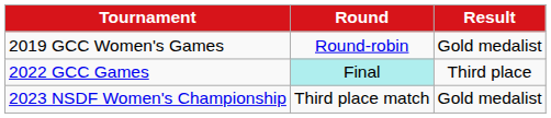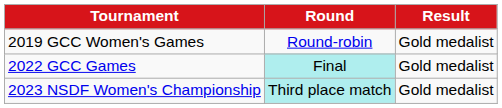2022 GCC Games | Result: Third place -> Gold medalist
2023 NSDF Women's Championship | Round: no background -> paleturquoise background
